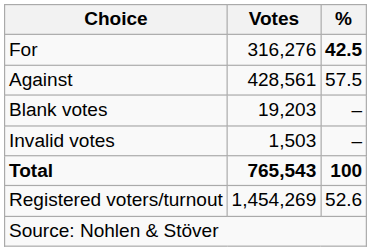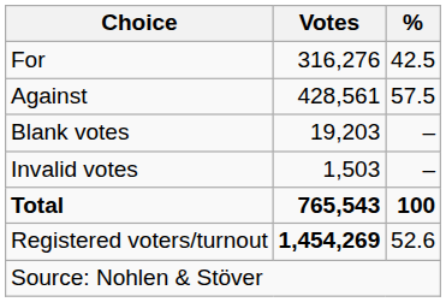For | %: bold -> normal
Registered voters/turnout | Votes: normal -> bold
